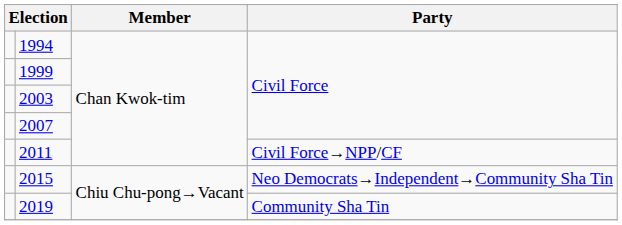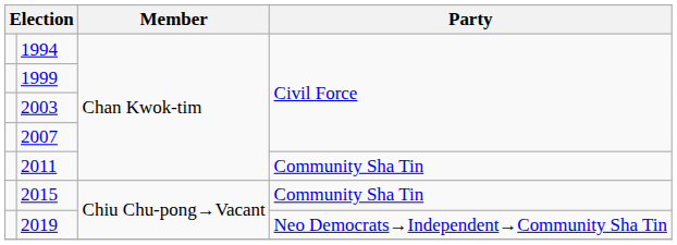2011 | Party: Civil Force→NPP/CF -> Community Sha Tin
2015 | Party: Neo Democrats→Independent→Community Sha Tin -> Community Sha Tin
2019 | Party: Community Sha Tin -> Neo Democrats→Independent→Community Sha Tin
